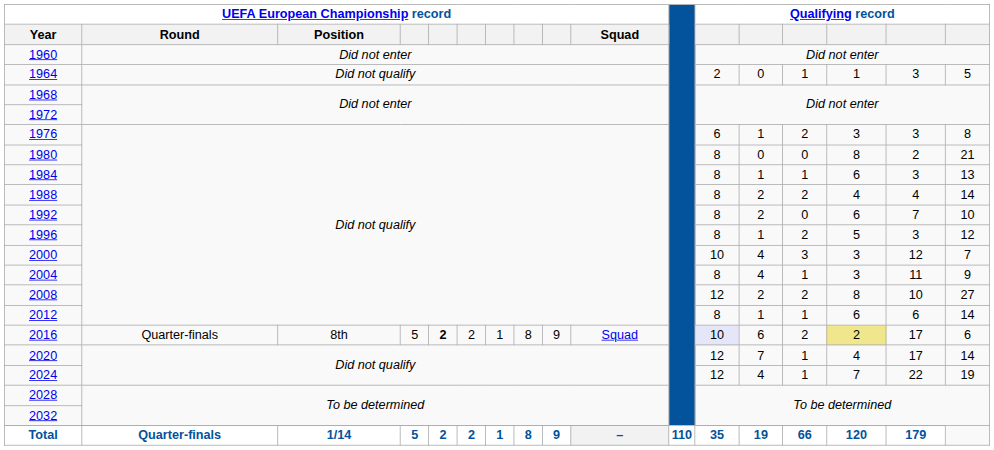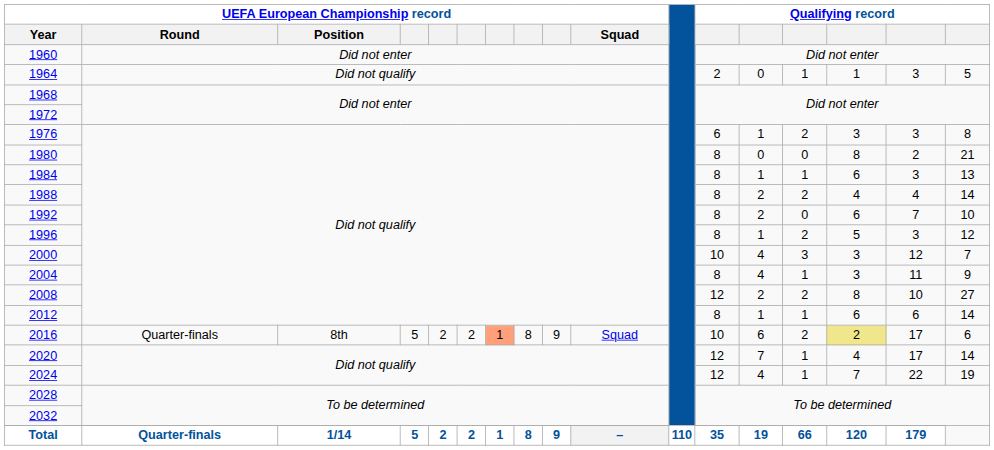2016 | column 5: bold -> normal
2016 | column 7: no background -> lightsalmon background
2016 | column 12: lavender background -> no background
